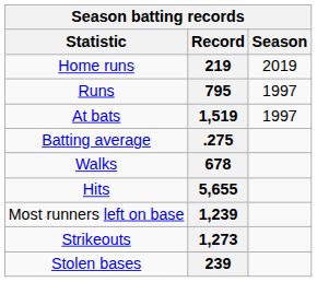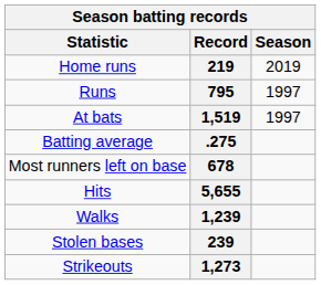678 | Statistic: Walks -> Most runners left on base
1,239 | Statistic: Most runners left on base -> Walks
rows swapped: 1,273 <-> 239
